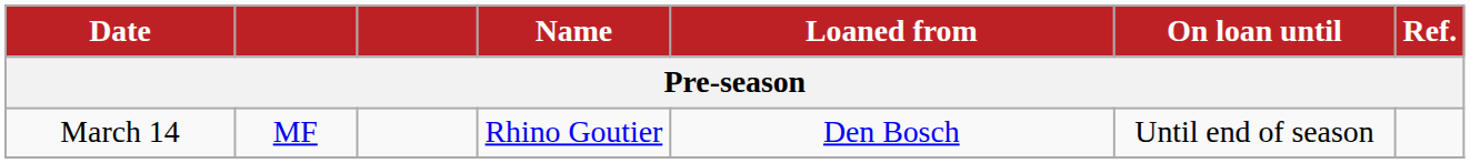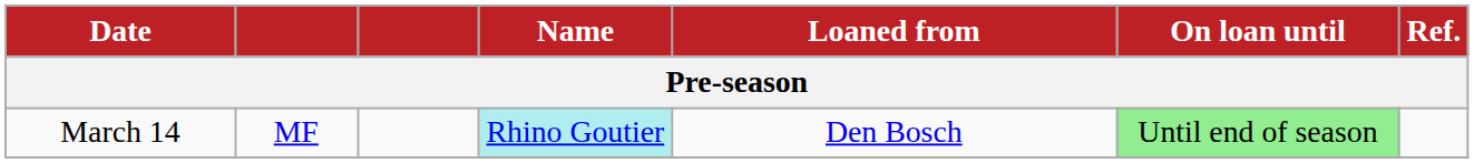March 14 | Name: no background -> paleturquoise background
March 14 | On loan until: no background -> lightgreen background
